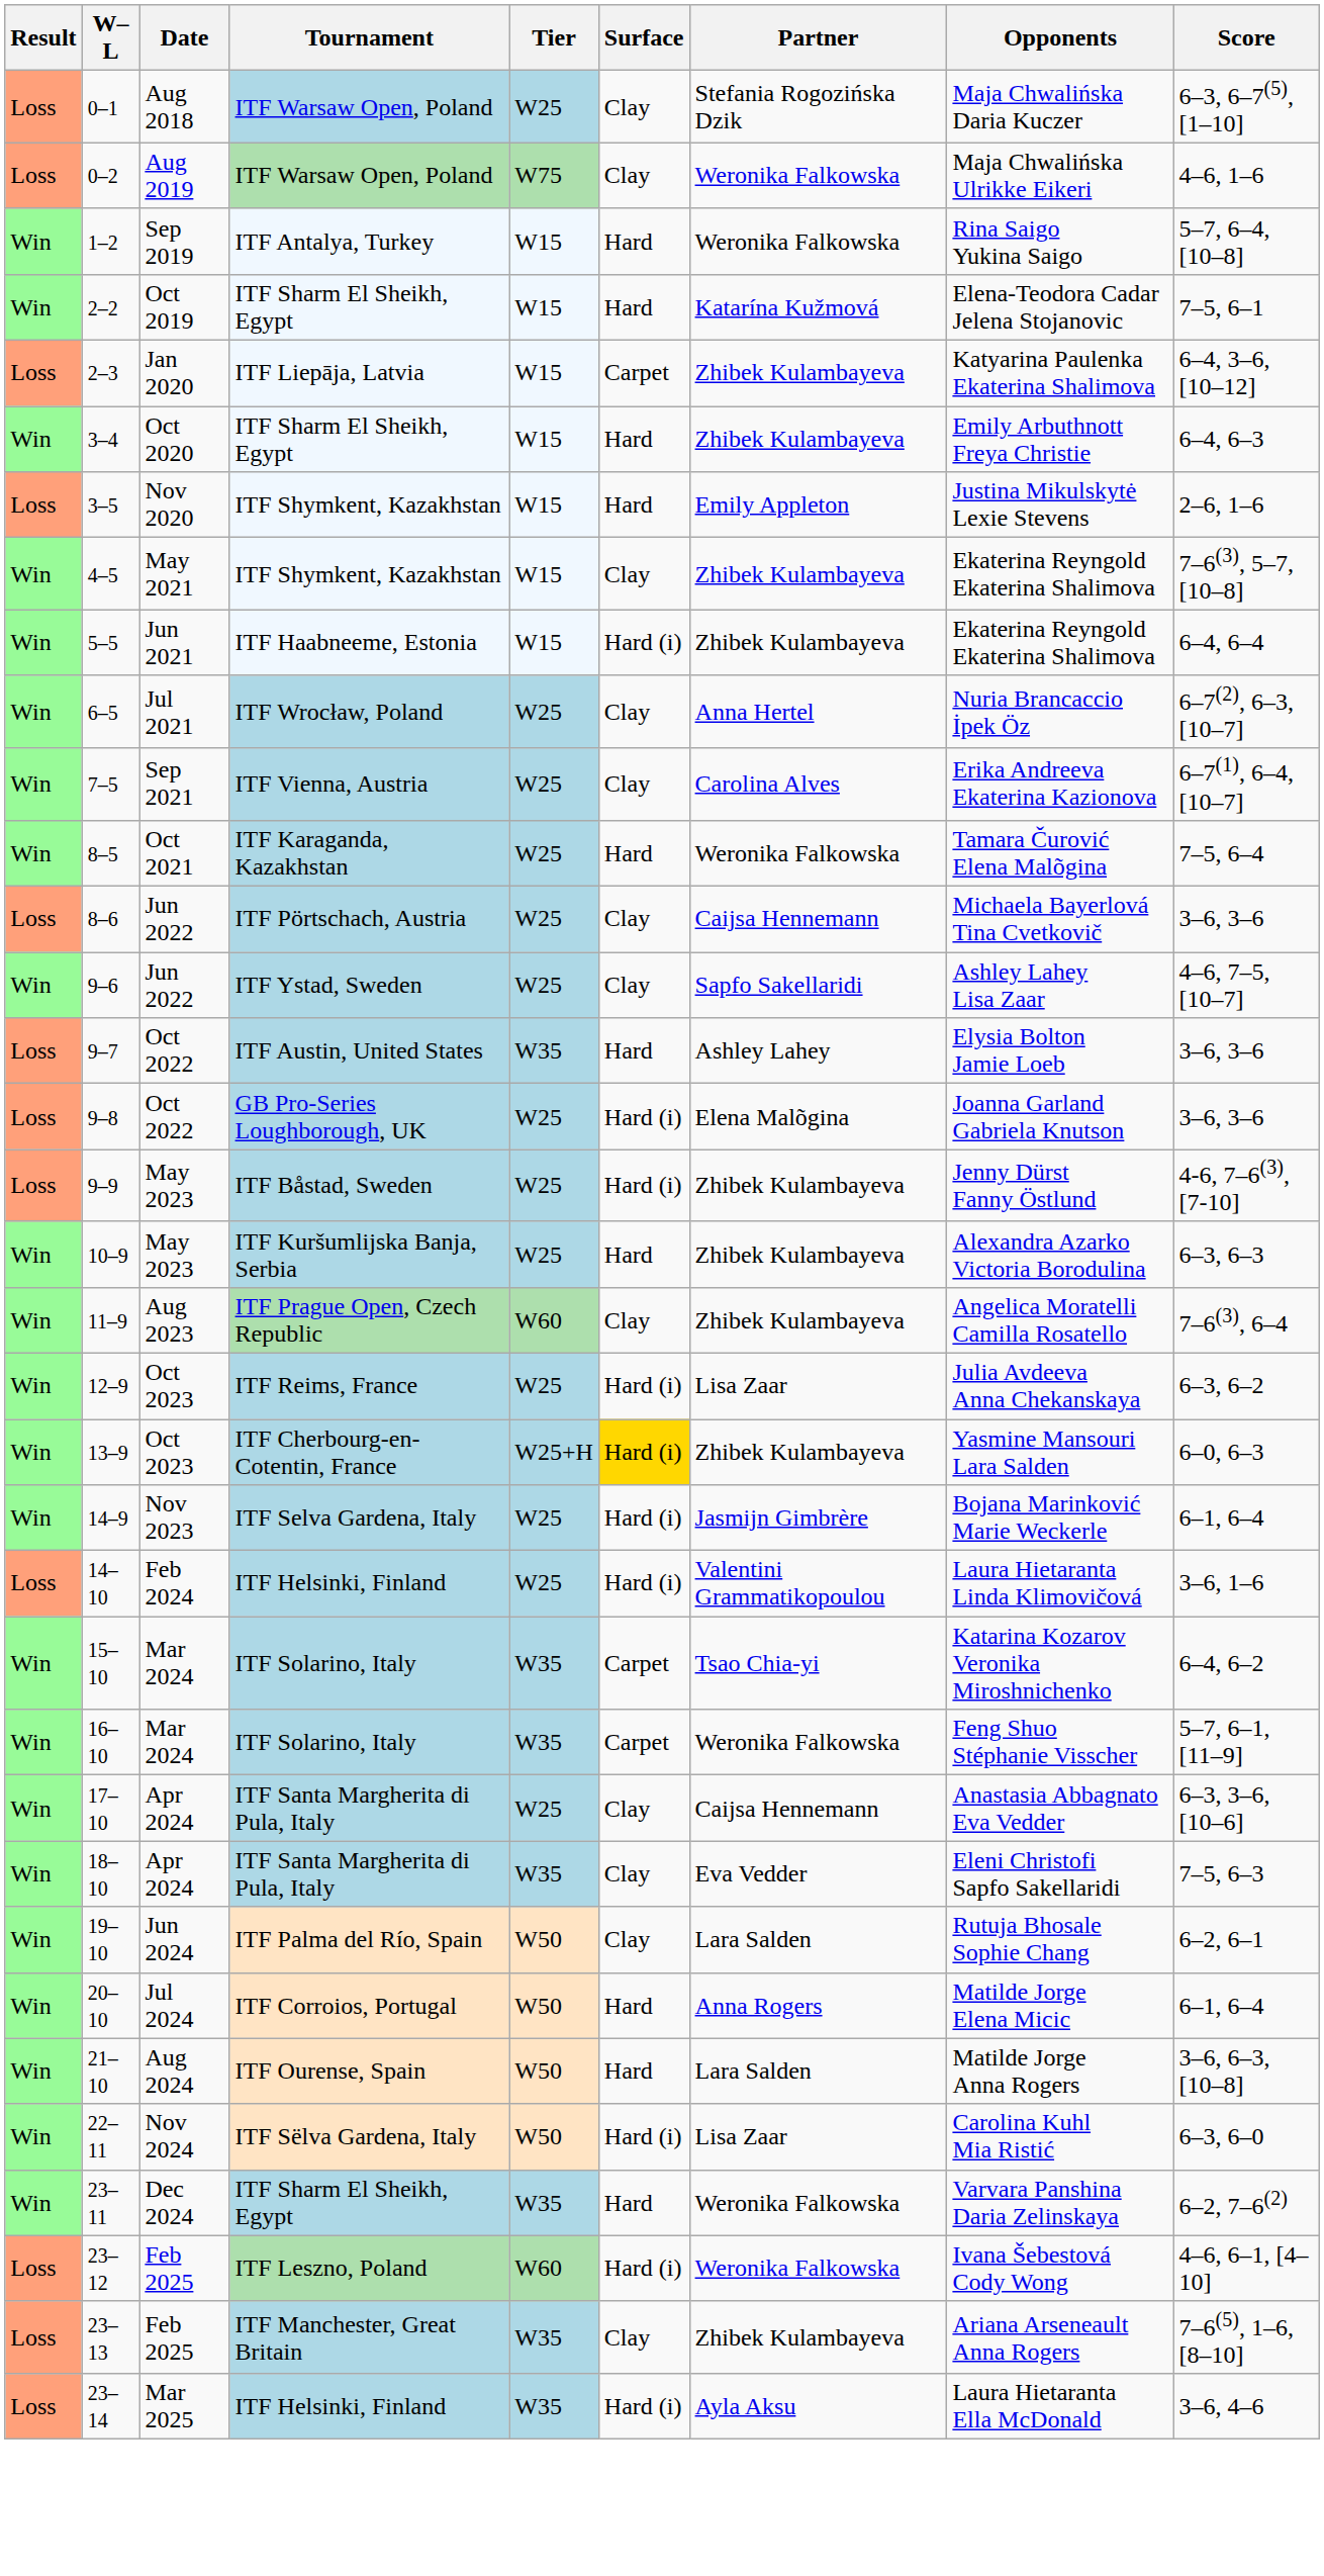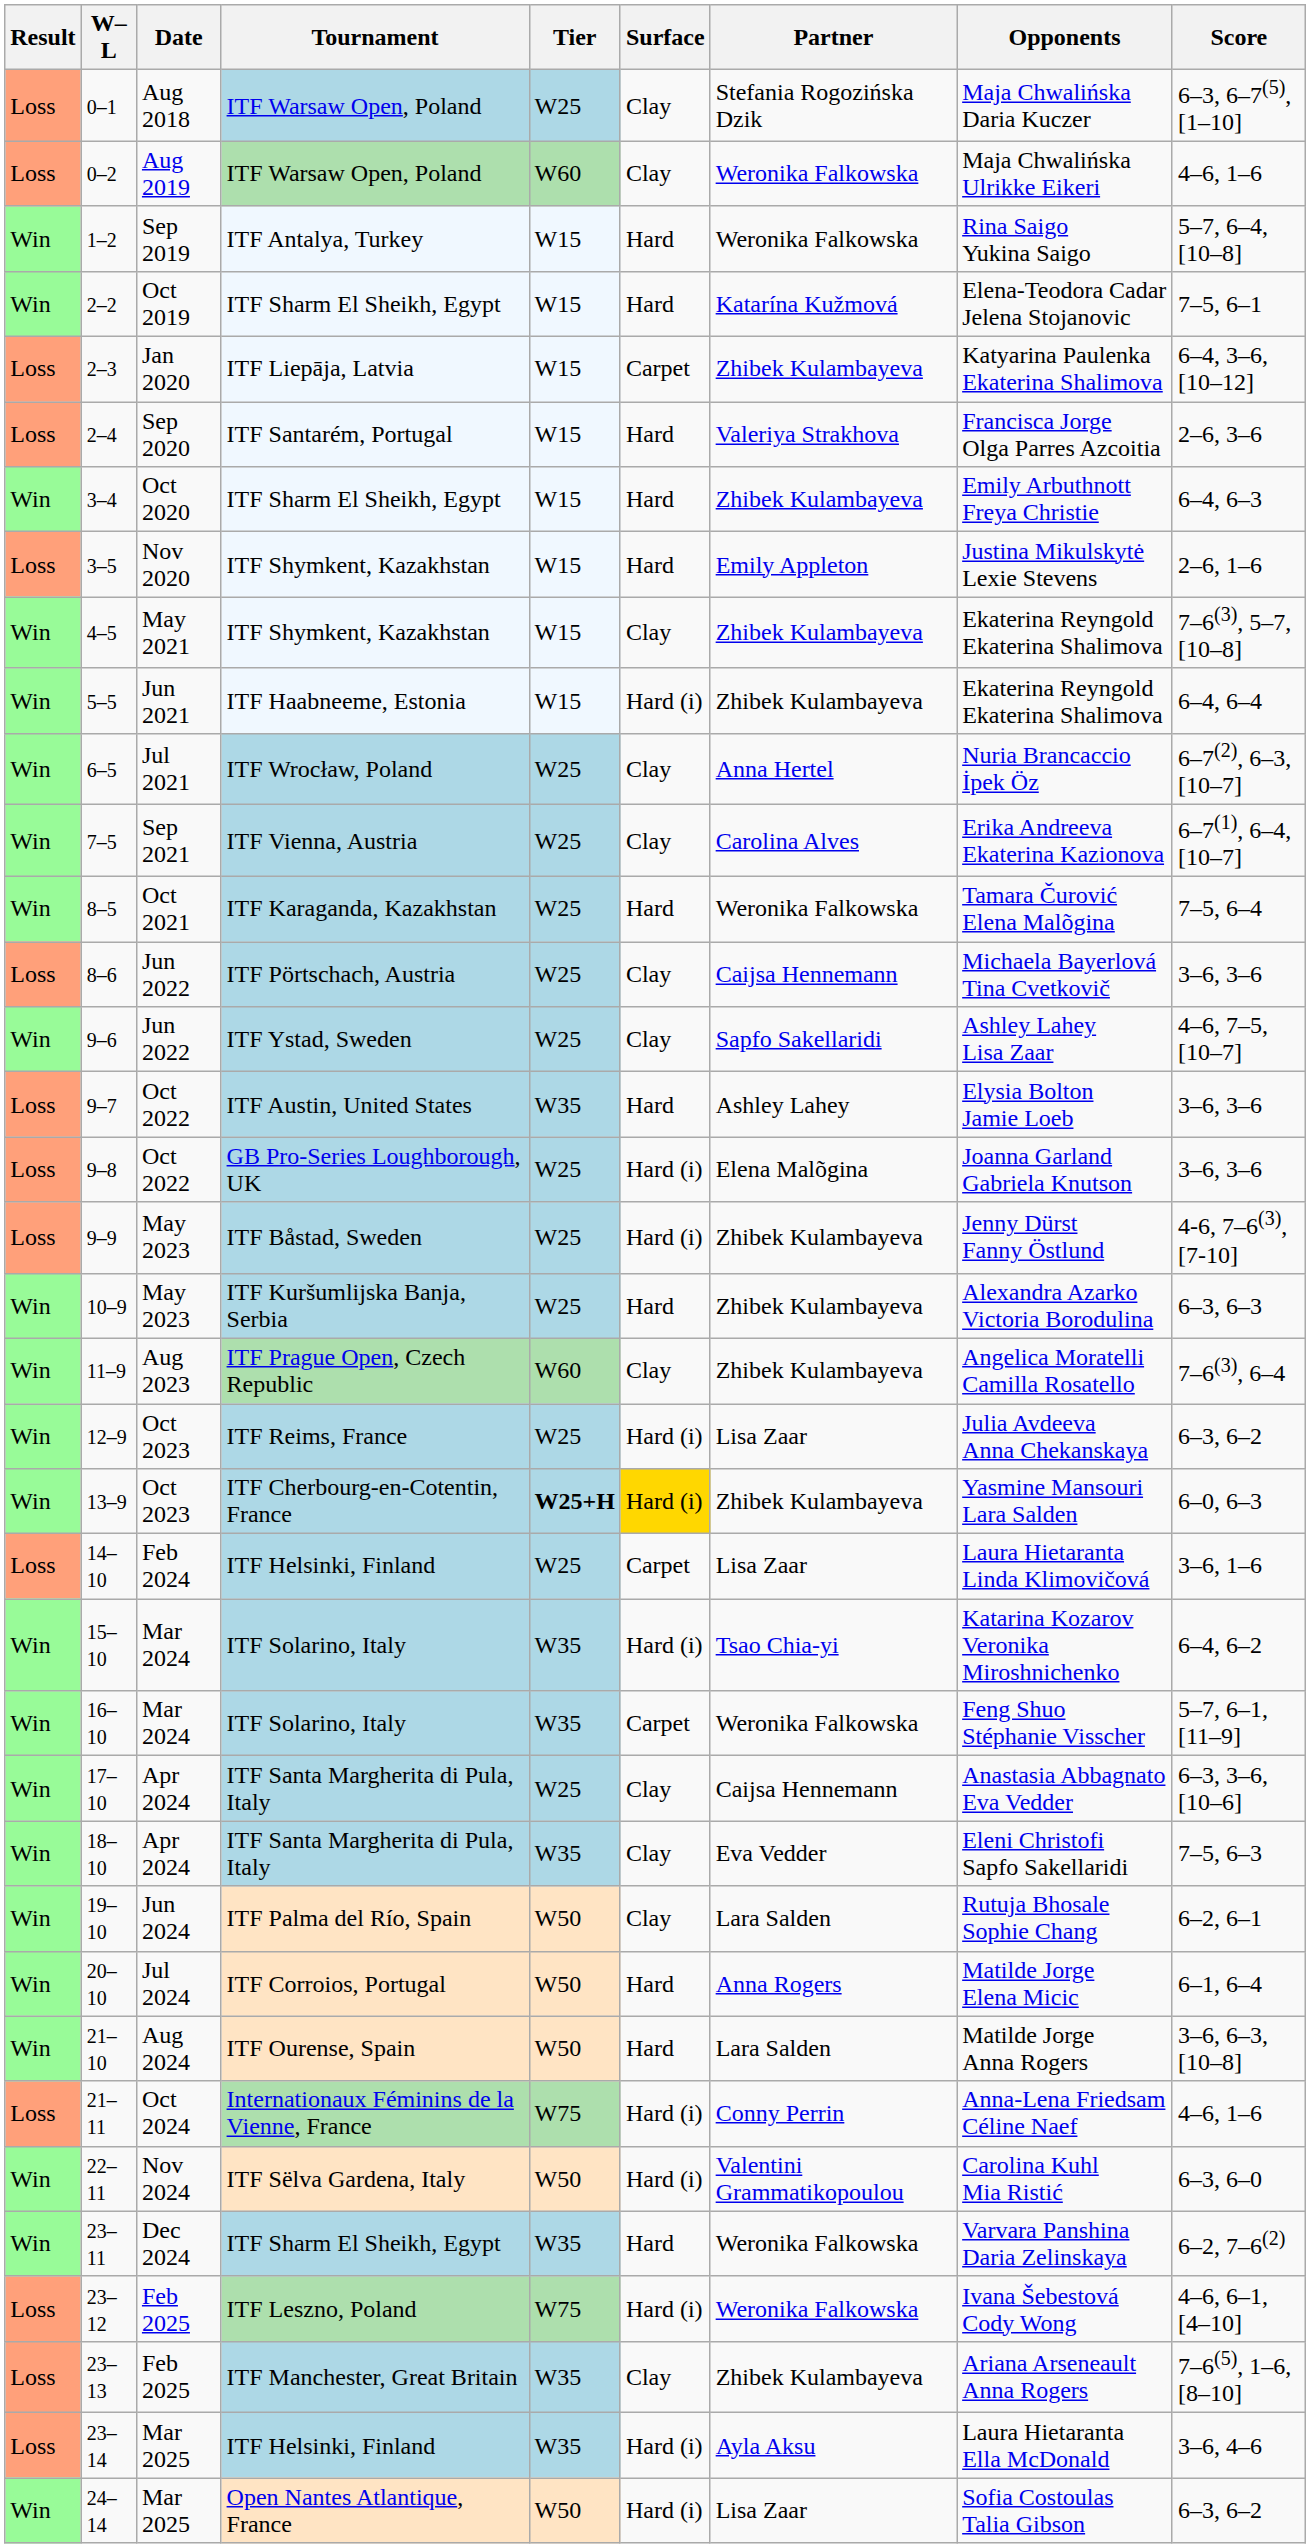0–2 | Tier: W75 -> W60
+ row: Loss | 2–4 | Sep 2020 | ITF Santarém, Portugal | W15 | Hard | Valeriya Strakhova | Francisca Jorge Olga Parres Azcoitia | 2–6, 3–6
13–9 | Tier: normal -> bold
- row: Win | 14–9 | Nov 2023 | ITF Selva Gardena, Italy | W25 | Hard (i) | Jasmijn Gimbrère | Bojana Marinković Marie Weckerle | 6–1, 6–4
14–10 | Surface: Hard (i) -> Carpet
14–10 | Partner: Valentini Grammatikopoulou -> Lisa Zaar
15–10 | Surface: Carpet -> Hard (i)
+ row: Loss | 21–11 | Oct 2024 | Internationaux Féminins de la Vienne, France | W75 | Hard (i) | Conny Perrin | Anna-Lena Friedsam Céline Naef | 4–6, 1–6
22–11 | Partner: Lisa Zaar -> Valentini Grammatikopoulou
23–12 | Tier: W60 -> W75
+ row: Win | 24–14 | Mar 2025 | Open Nantes Atlantique, France | W50 | Hard (i) | Lisa Zaar | Sofia Costoulas Talia Gibson | 6–3, 6–2
